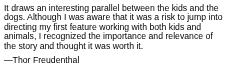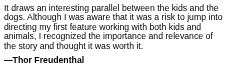row 2 | column 1: normal -> bold
